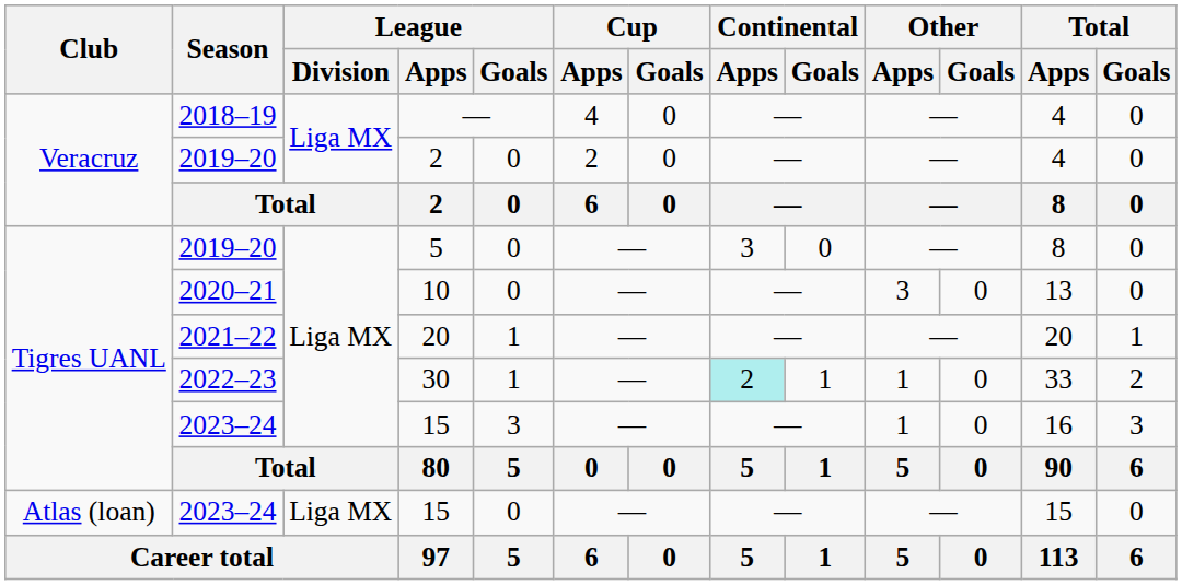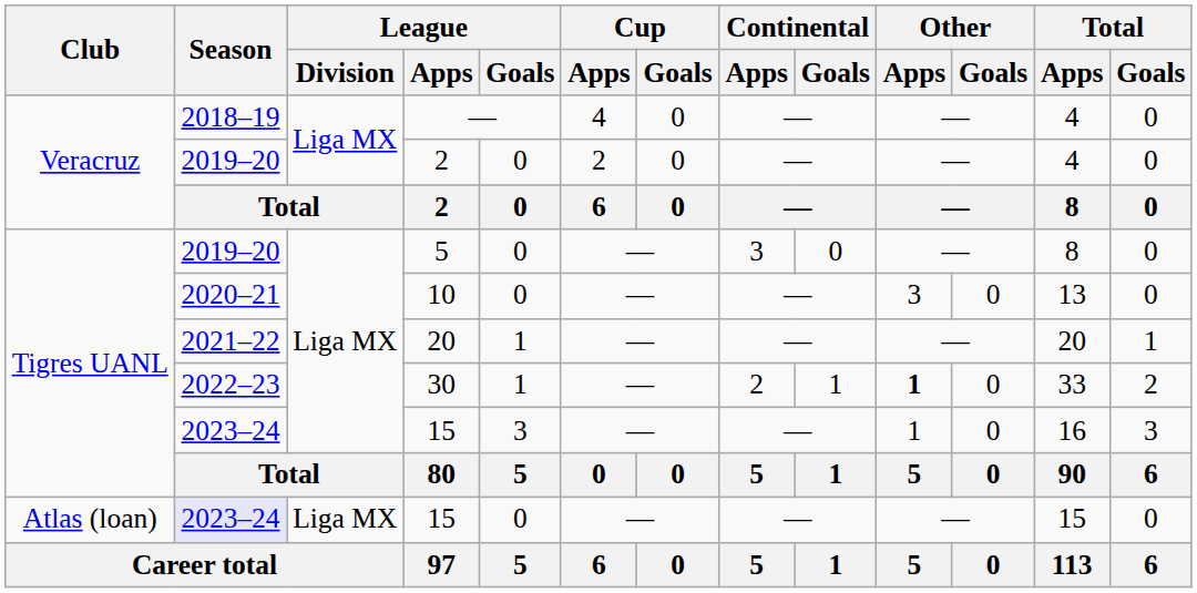30 | Continental / Apps: paleturquoise background -> no background
30 | Other / Apps: normal -> bold
Atlas (loan) / 15 | Season: no background -> lavender background
